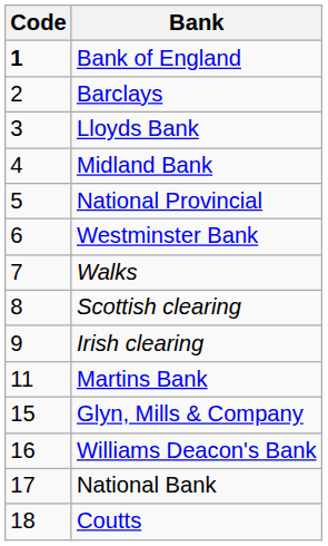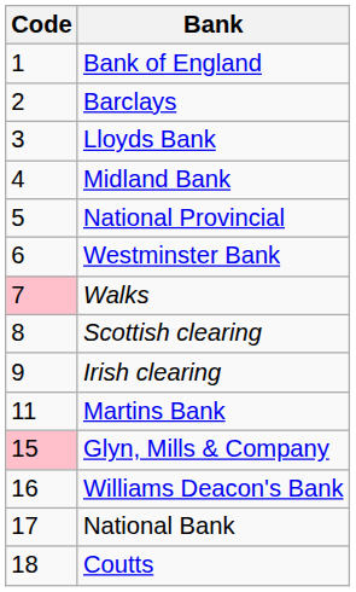Bank of England | Code: bold -> normal
Walks | Code: no background -> pink background
Glyn, Mills & Company | Code: no background -> pink background
